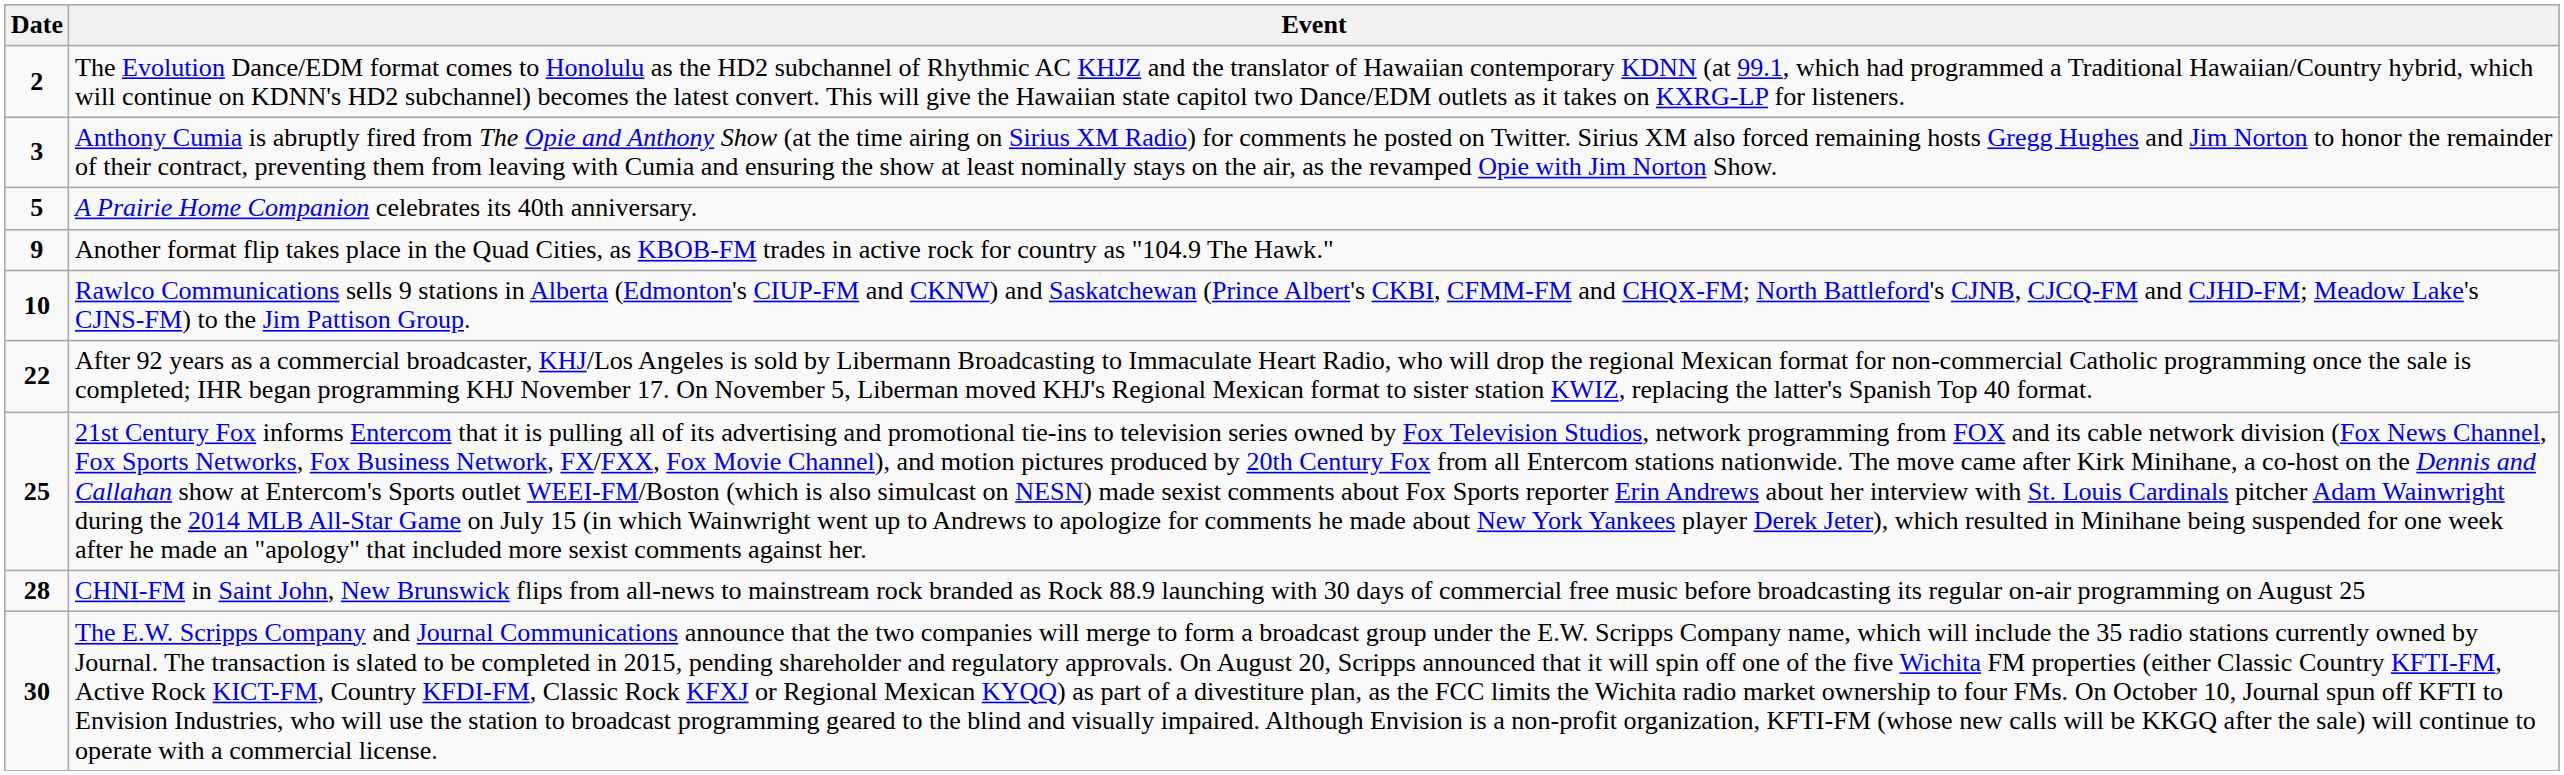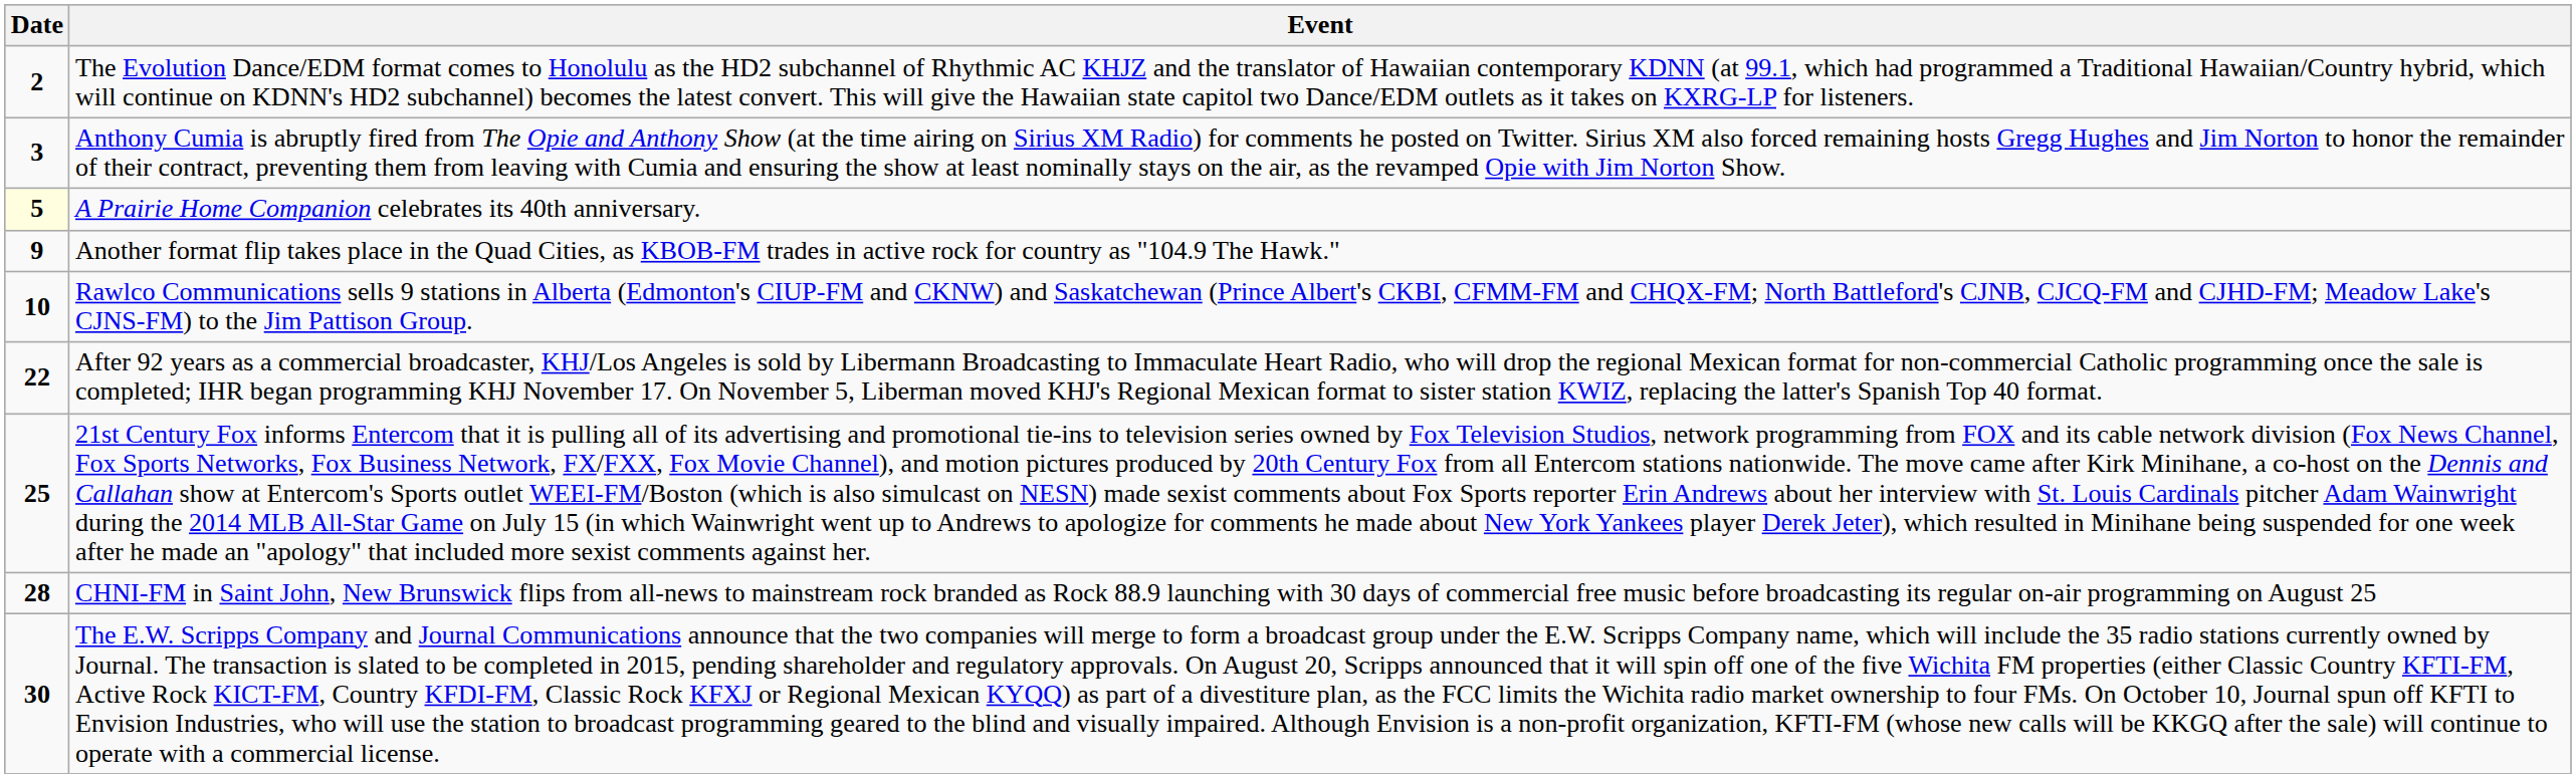A Prairie Home Companion celebrates its 40th anniversary. | Date: no background -> lightyellow background
